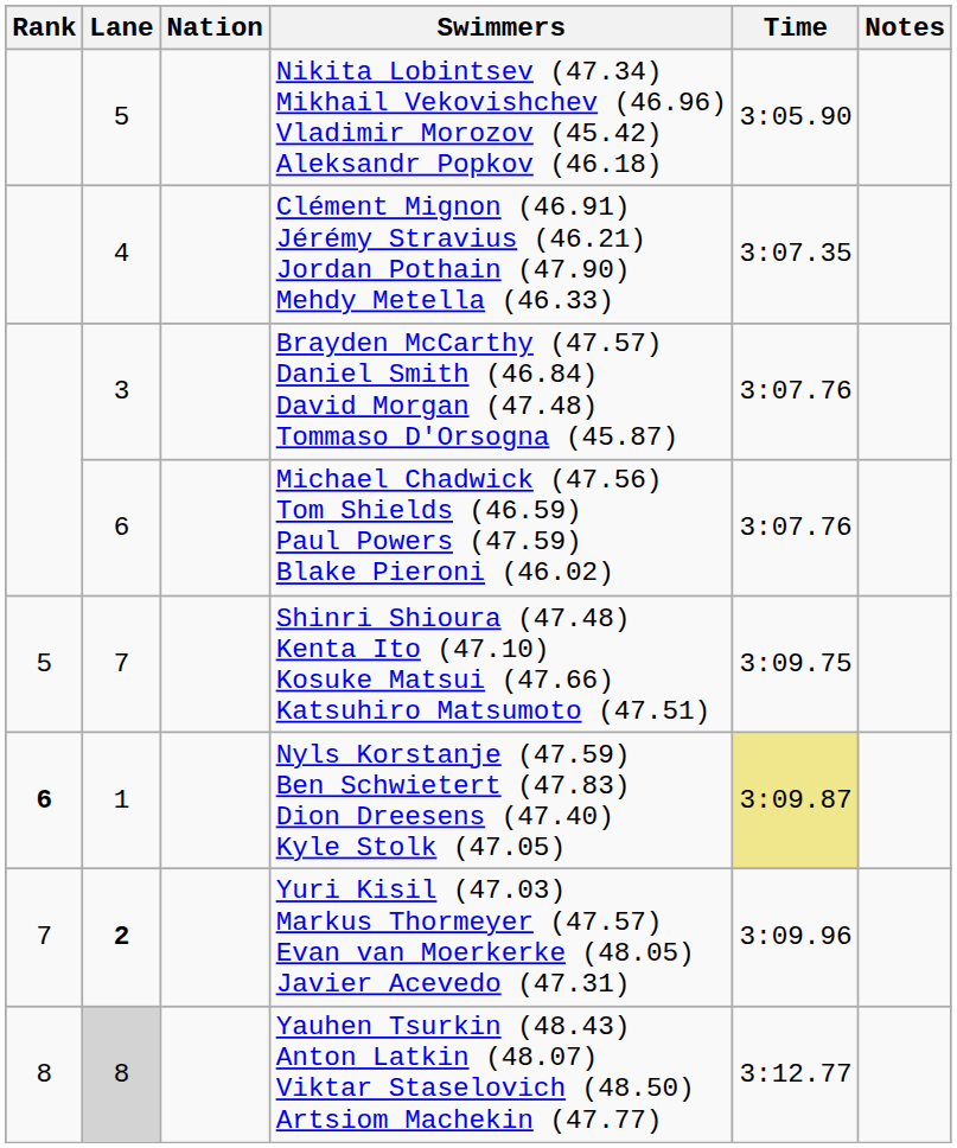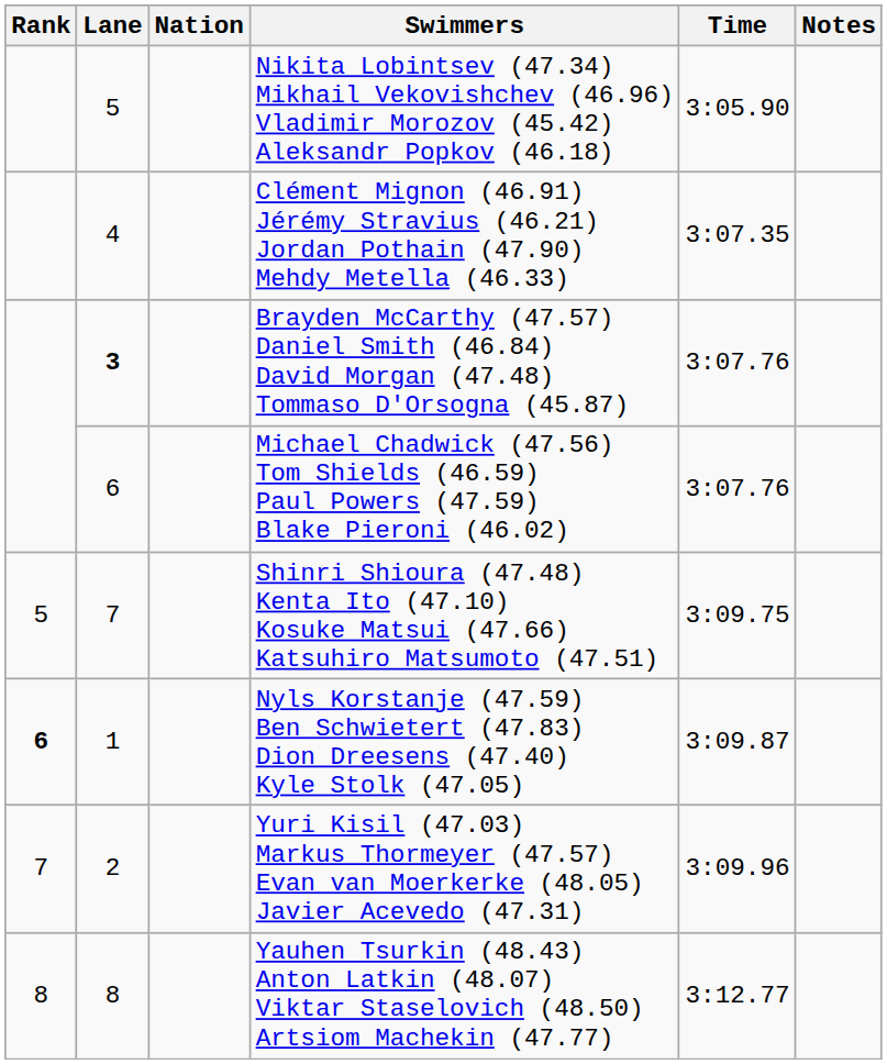row 4 | Lane: normal -> bold
row 7 | Time: khaki background -> no background
row 8 | Lane: bold -> normal
row 9 | Lane: lightgrey background -> no background
